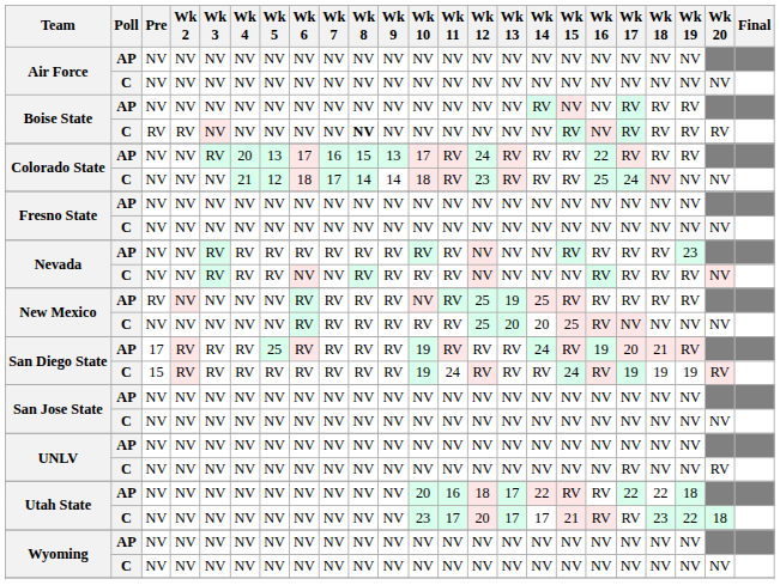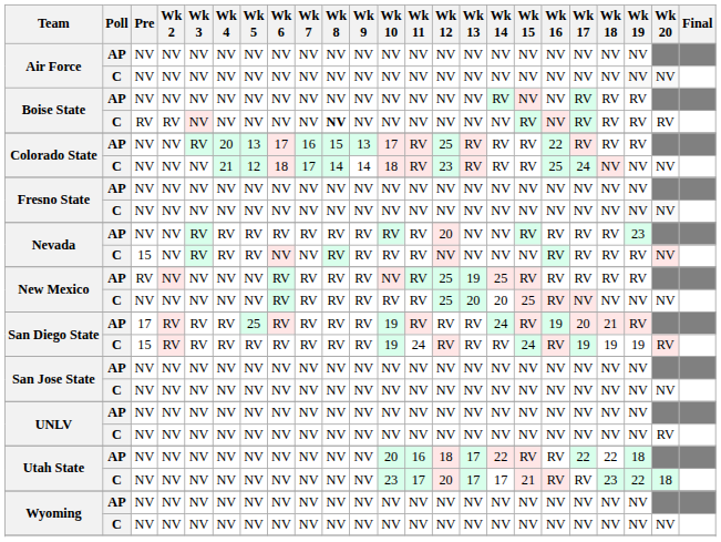Colorado State / AP | Wk 12: 24 -> 25
Nevada / AP | Wk 12: NV -> 20
Nevada / C | Pre: NV -> 15
UNLV / C | Wk 17: RV -> NV
